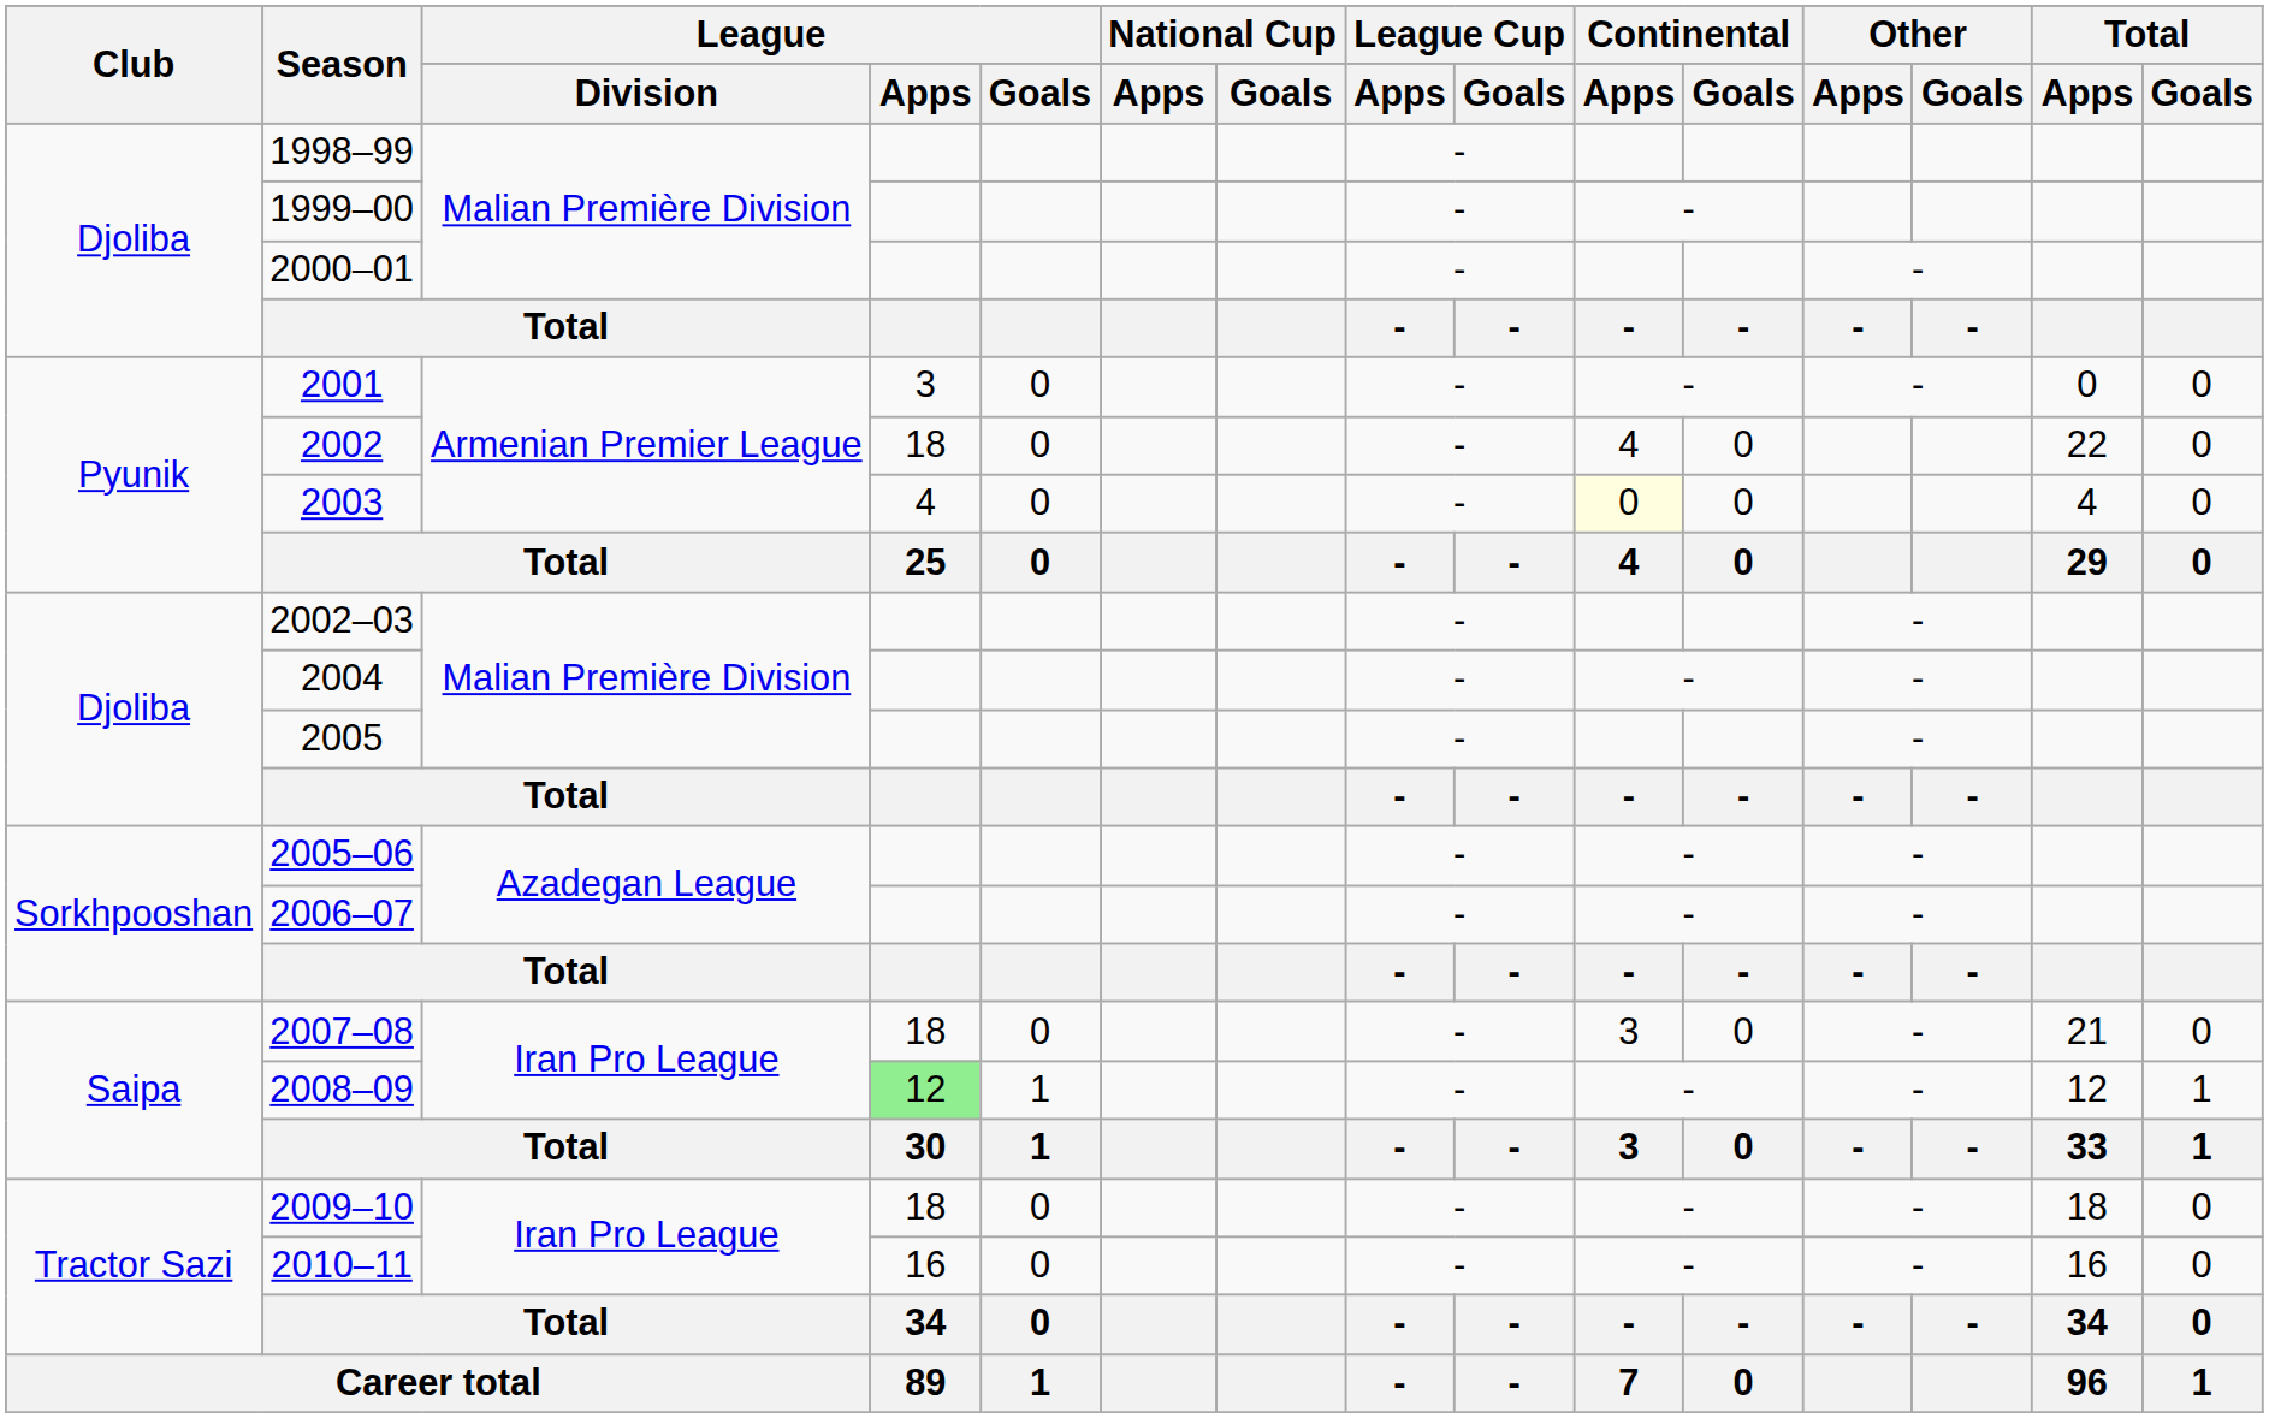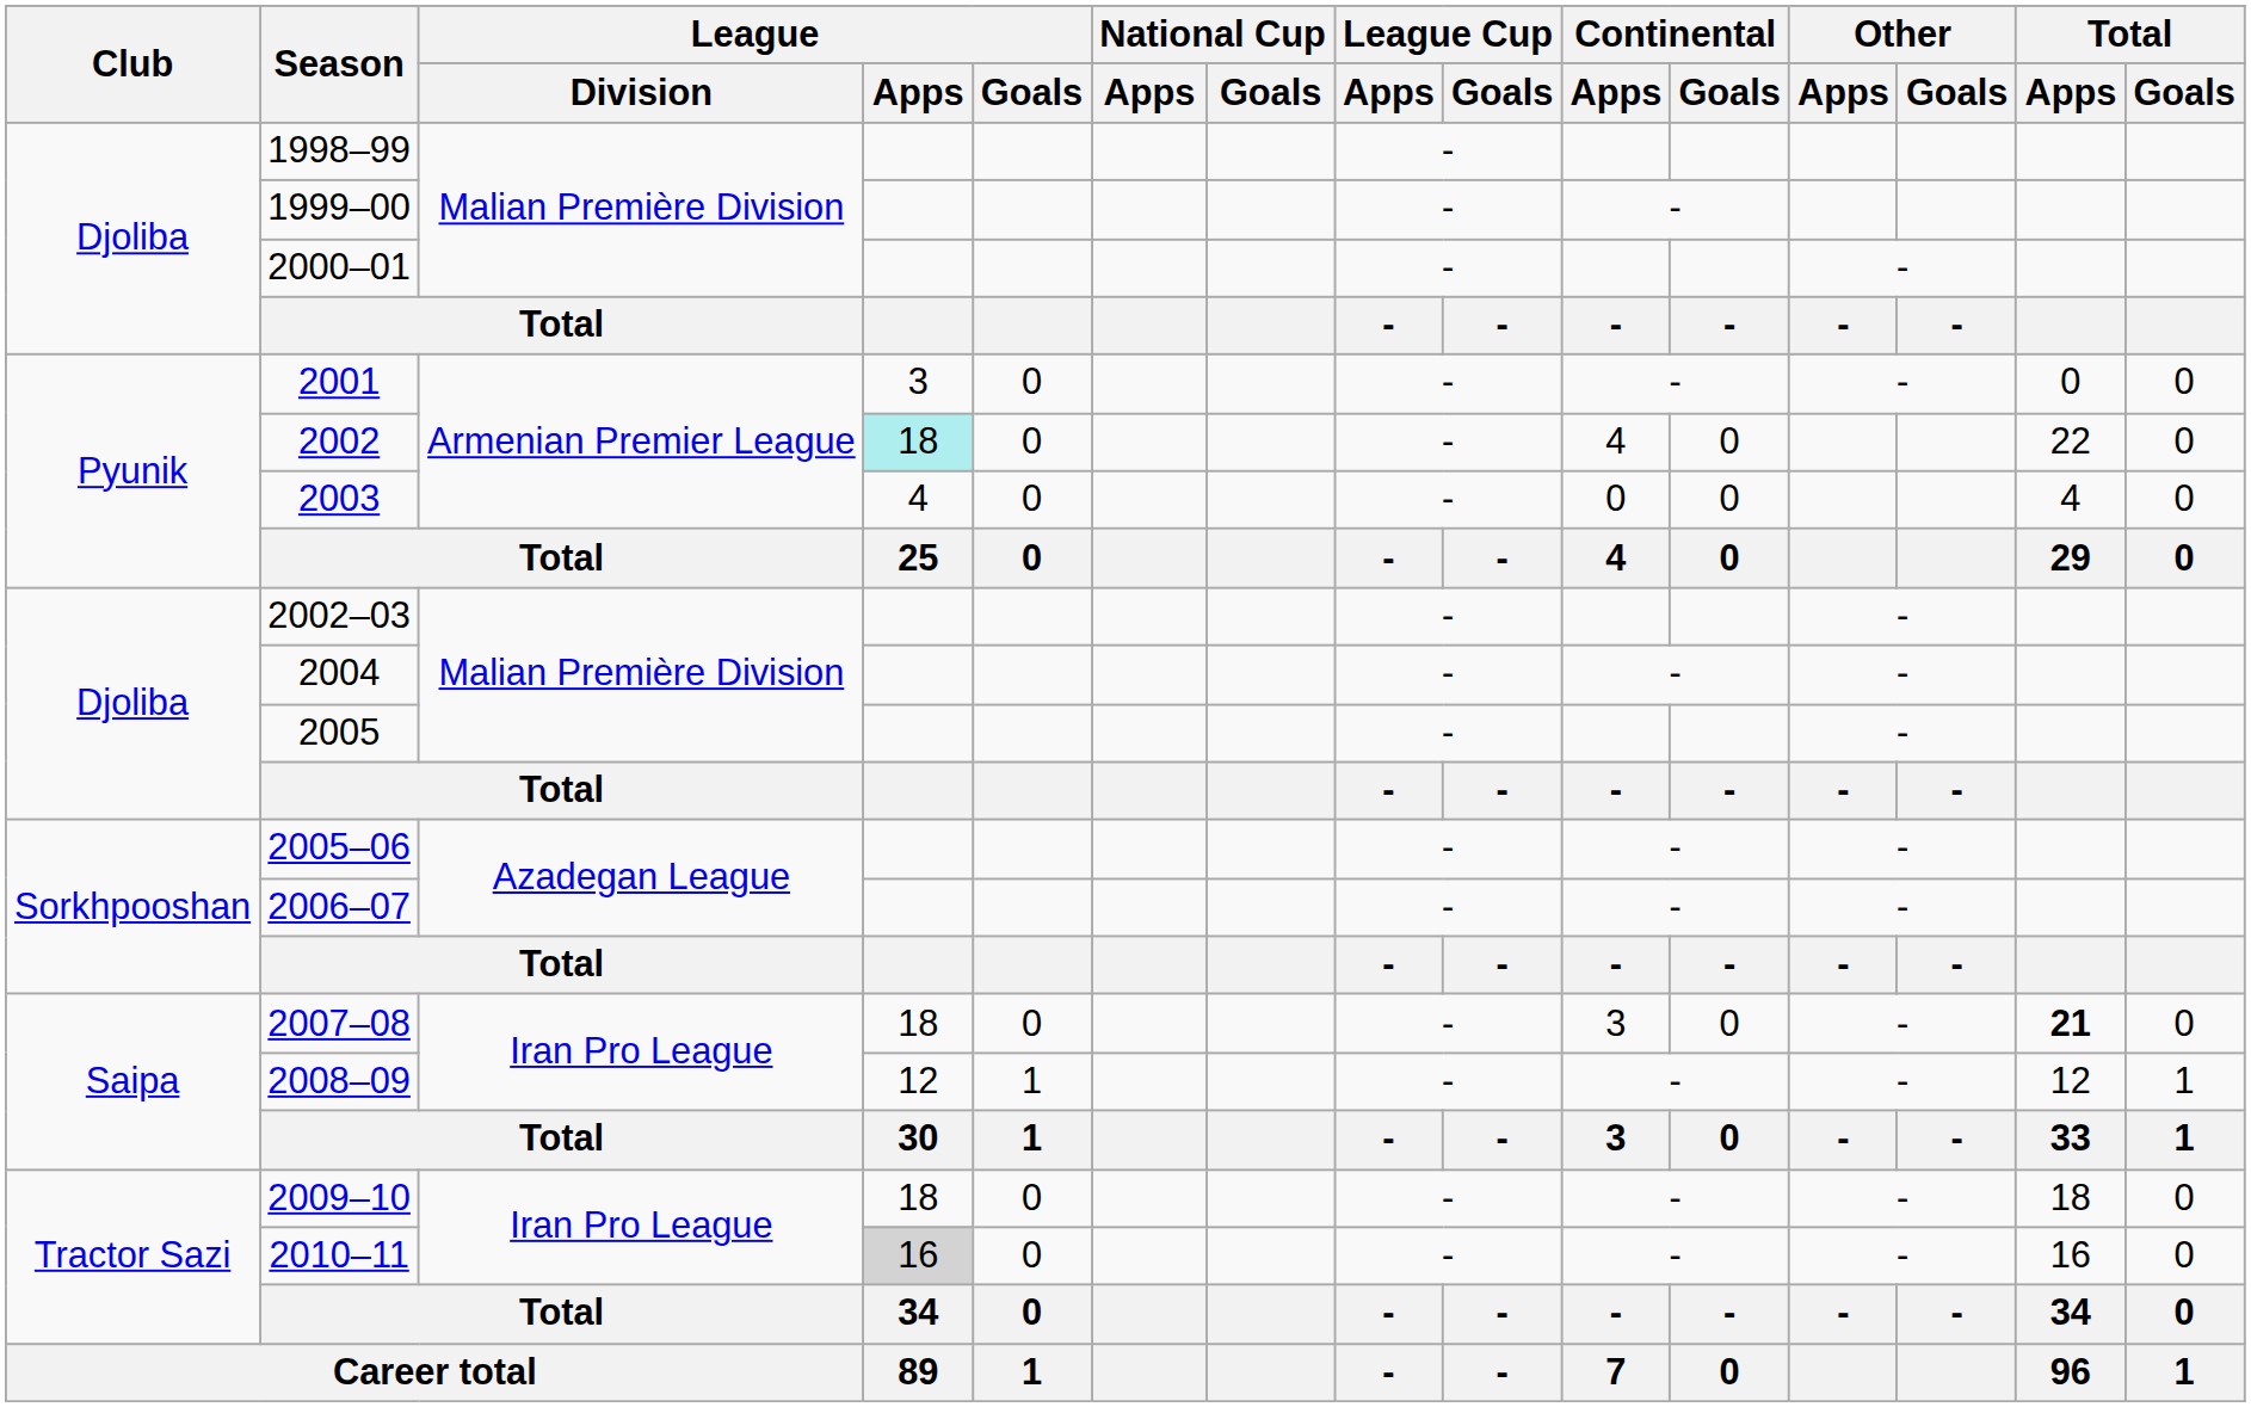2002 | League / Apps: no background -> paleturquoise background
2003 | Continental / Apps: lightyellow background -> no background
2007–08 | Total / Apps: normal -> bold
2008–09 | League / Apps: lightgreen background -> no background
2010–11 | League / Apps: no background -> lightgrey background
